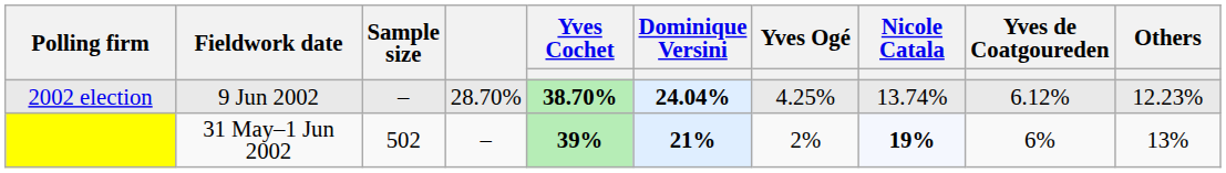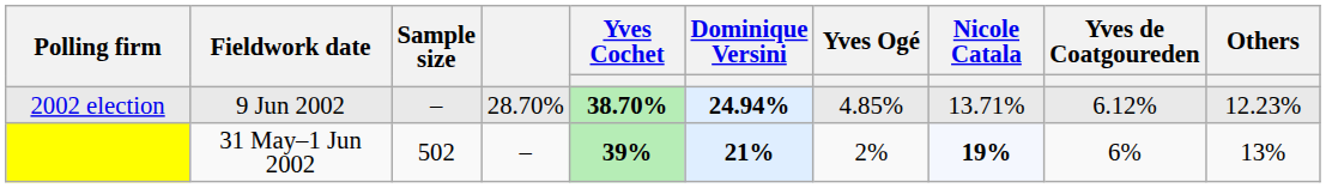2002 election | Dominique Versini: 24.04% -> 24.94%
2002 election | Yves Ogé: 4.25% -> 4.85%
2002 election | Nicole Catala: 13.74% -> 13.71%
